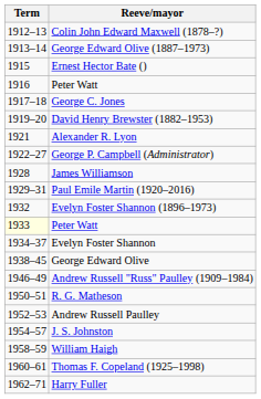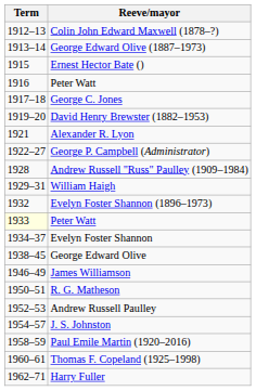row 10 | Reeve/mayor: James Williamson -> Andrew Russell "Russ" Paulley (1909–1984)
row 11 | Reeve/mayor: Paul Emile Martin (1920–2016) -> William Haigh
row 16 | Reeve/mayor: Andrew Russell "Russ" Paulley (1909–1984) -> James Williamson
row 20 | Reeve/mayor: William Haigh -> Paul Emile Martin (1920–2016)
